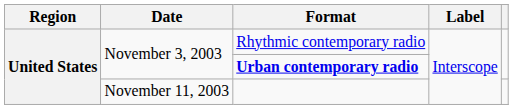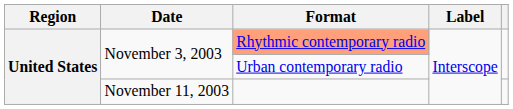Rhythmic contemporary radio | Format: no background -> lightsalmon background
Urban contemporary radio | Format: bold -> normal
